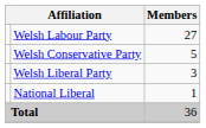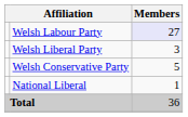Welsh Labour Party | Members: no background -> lavender background
rows swapped: Welsh Conservative Party <-> Welsh Liberal Party
